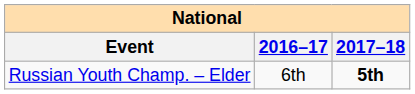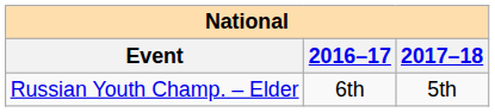Russian Youth Champ. – Elder | 2017–18: bold -> normal
